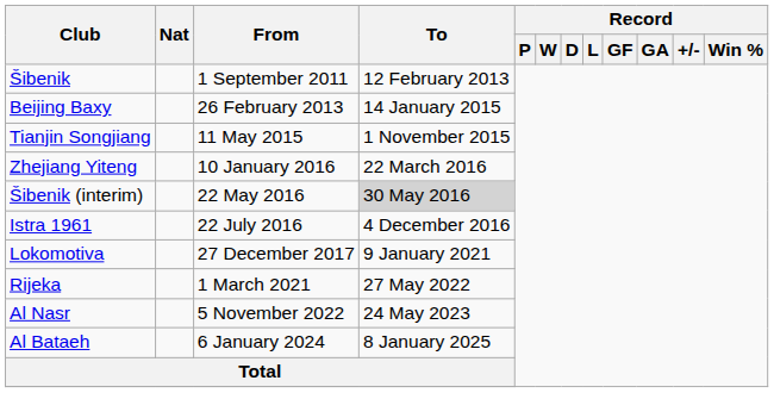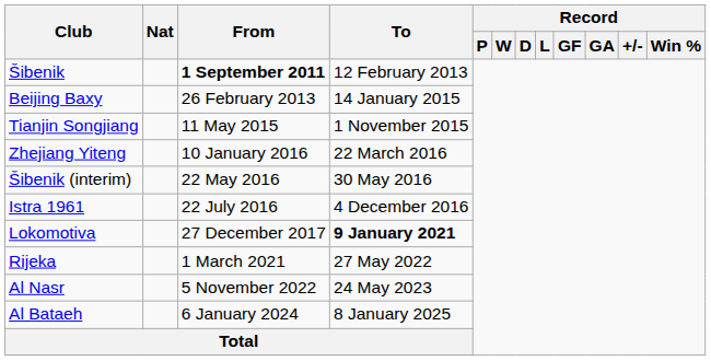Šibenik | From: normal -> bold
Šibenik (interim) | To: lightgrey background -> no background
Lokomotiva | To: normal -> bold
